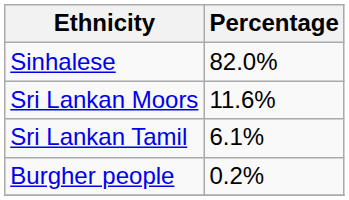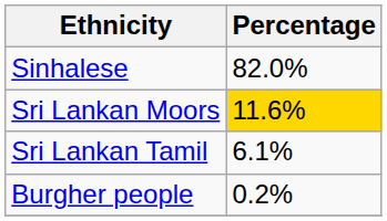Sri Lankan Moors | Percentage: no background -> gold background
